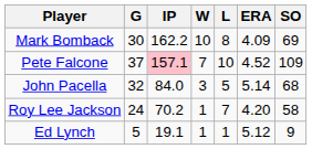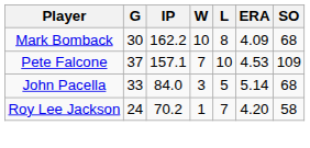Mark Bomback | SO: 69 -> 68
Pete Falcone | IP: pink background -> no background
Pete Falcone | ERA: 4.52 -> 4.53
John Pacella | G: 32 -> 33
- row: Ed Lynch | 5 | 19.1 | 1 | 1 | 5.12 | 9
